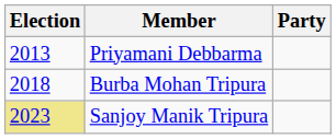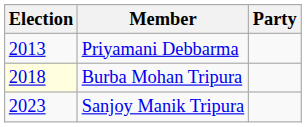Burba Mohan Tripura | Election: no background -> lightyellow background
Sanjoy Manik Tripura | Election: khaki background -> no background
